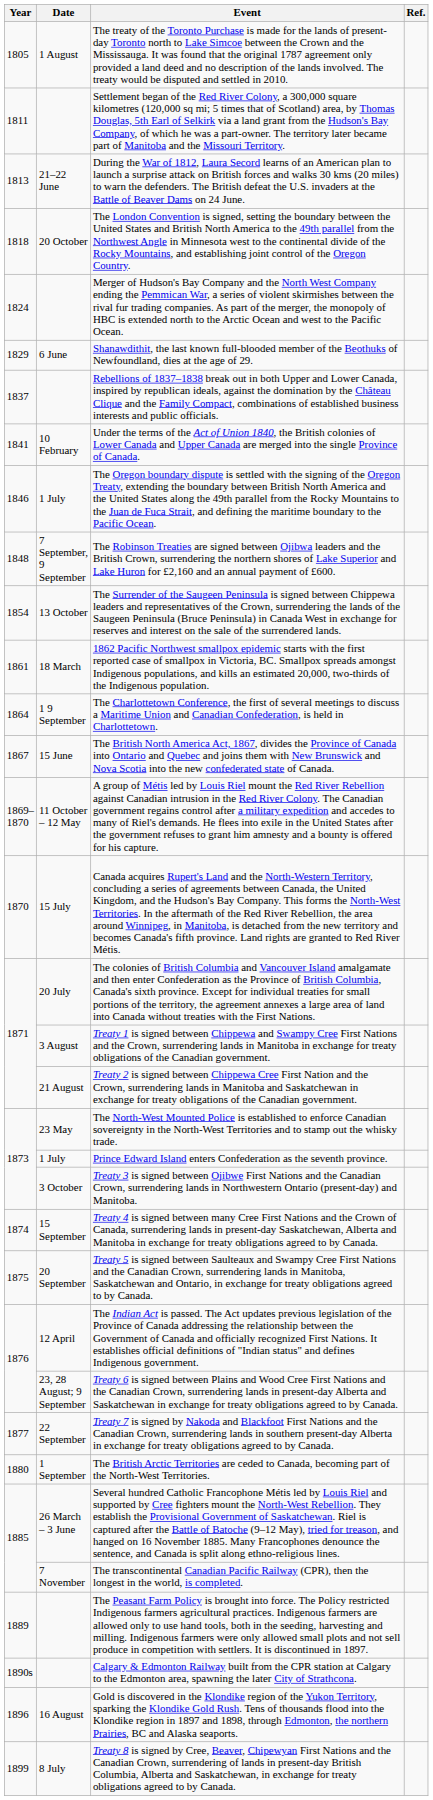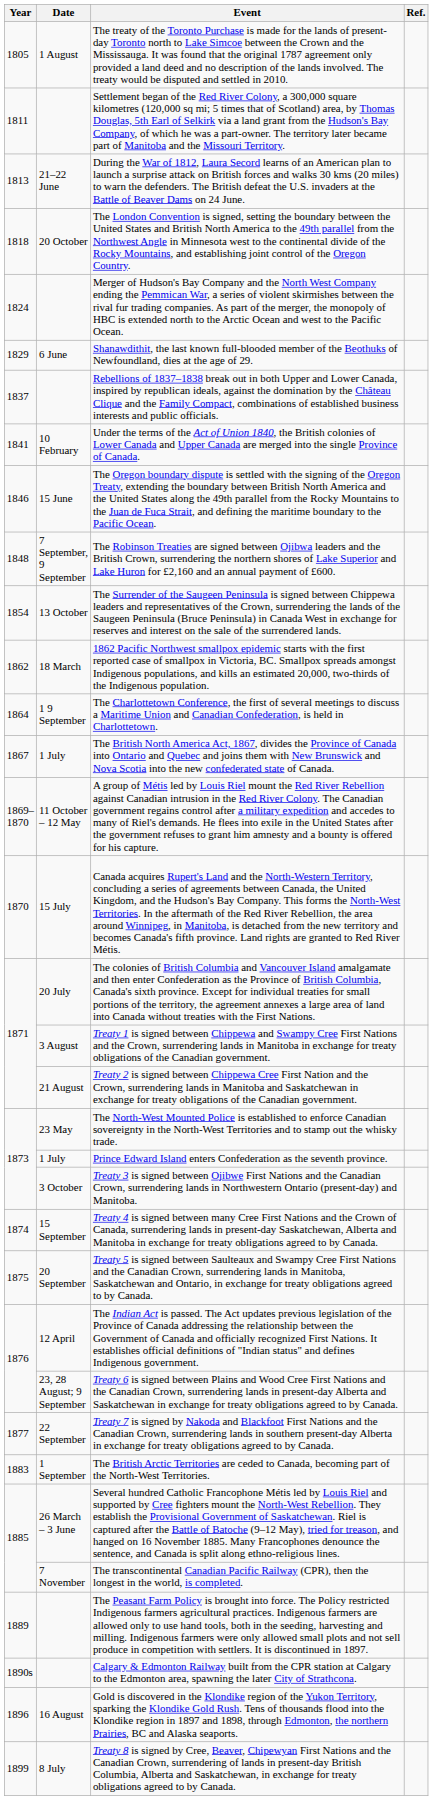row 10 | Date: 1 July -> 15 June
row 13 | Year: 1861 -> 1862
row 15 | Date: 15 June -> 1 July
row 29 | Year: 1880 -> 1883
